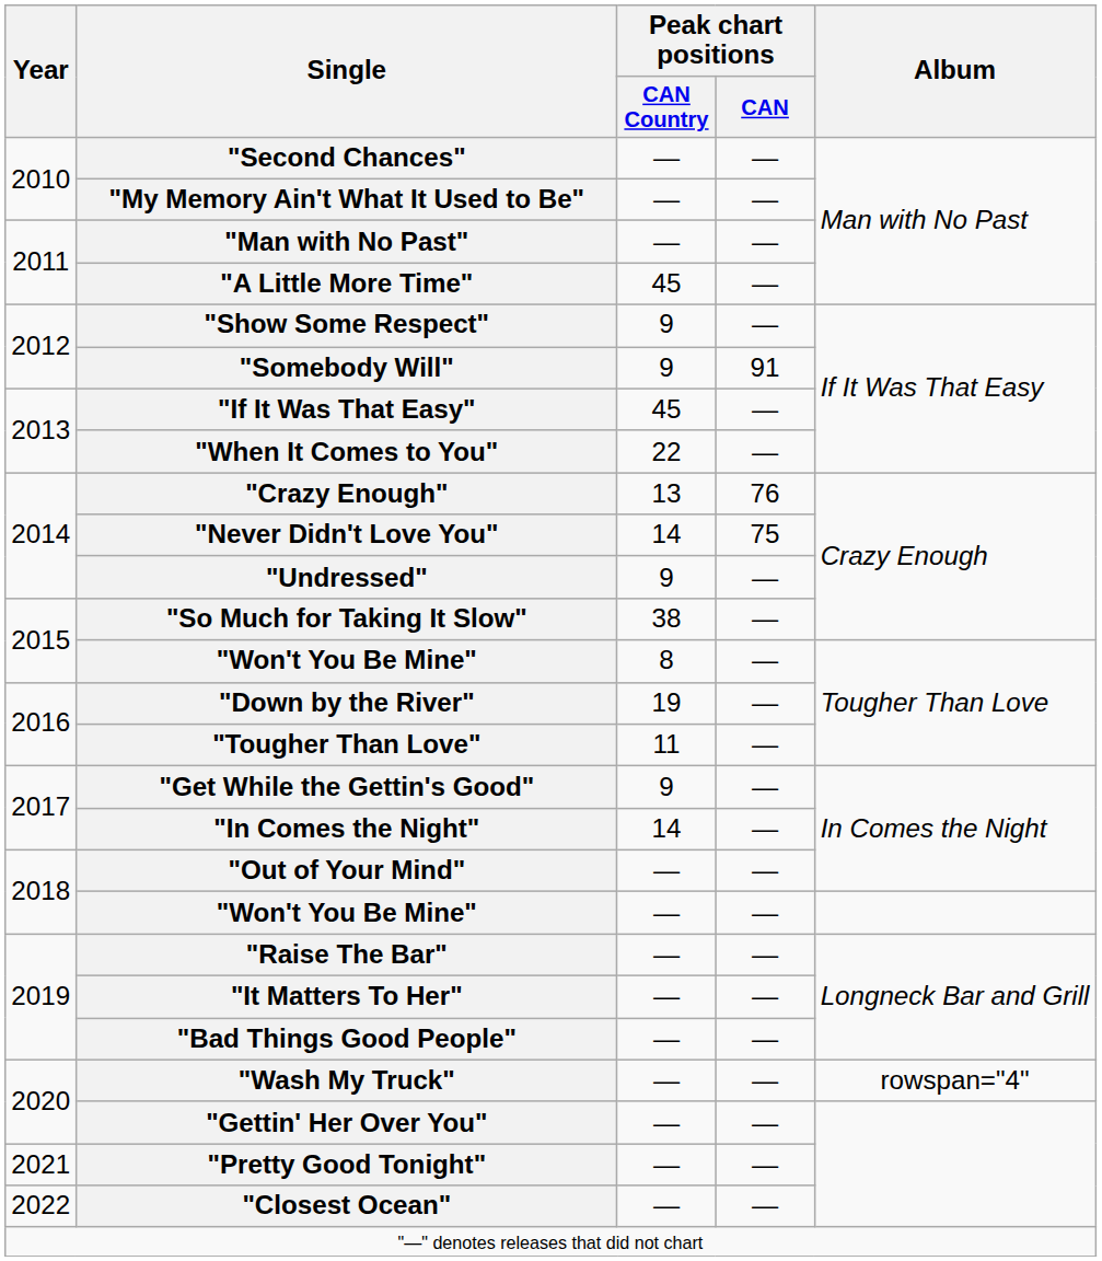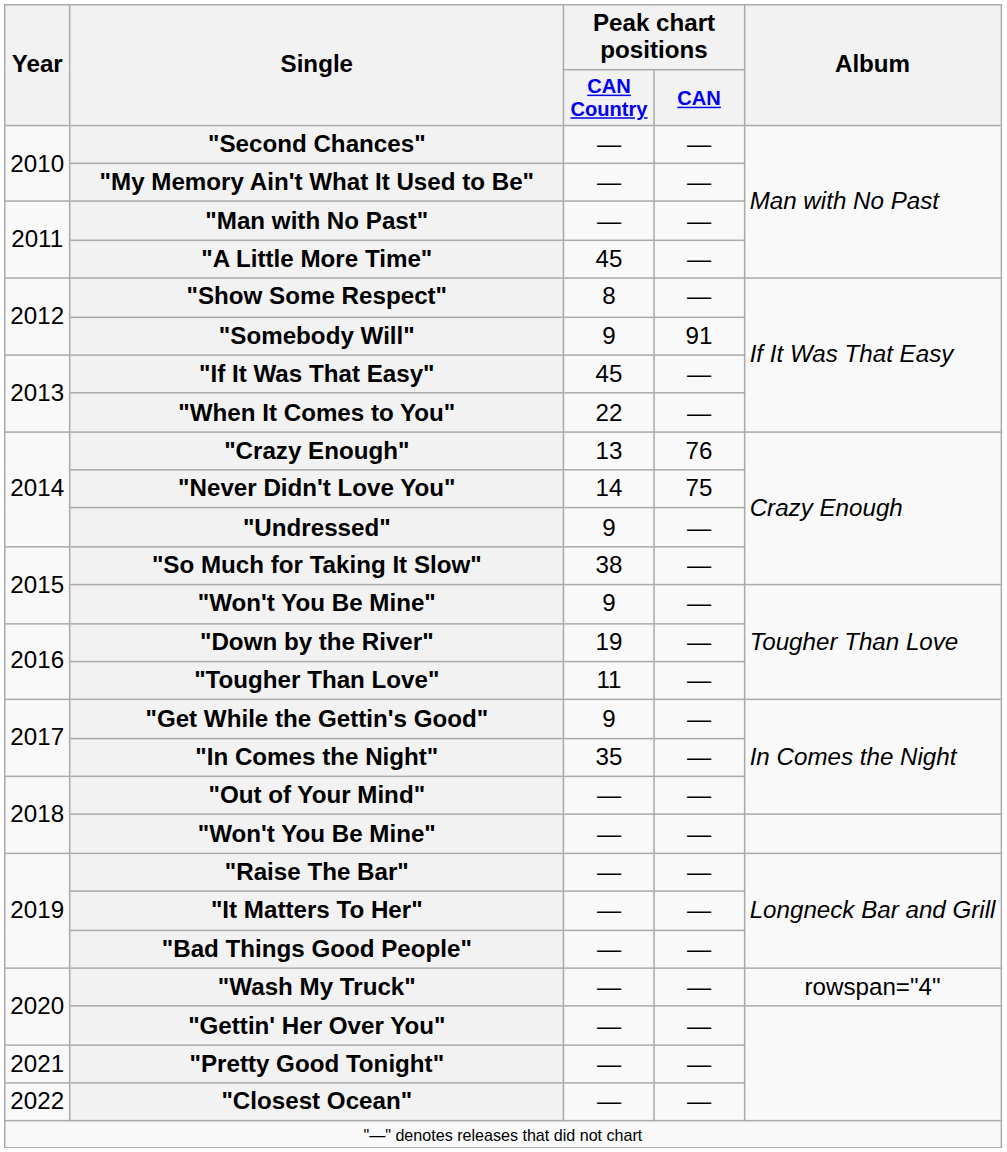"Show Some Respect" | Peak chart positions / CAN Country: 9 -> 8
2015 / "Won't You Be Mine" | Peak chart positions / CAN Country: 8 -> 9
"In Comes the Night" | Peak chart positions / CAN Country: 14 -> 35
